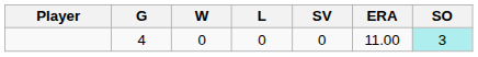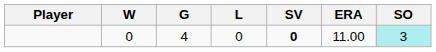columns swapped: G <-> W
row 2 | SV: normal -> bold
